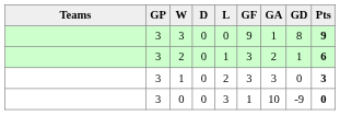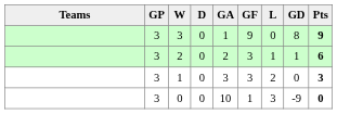columns swapped: L <-> GA
